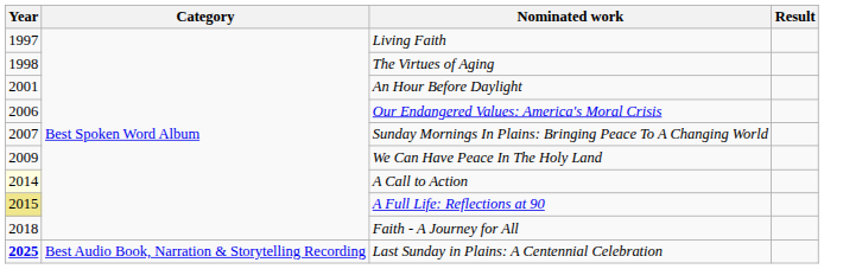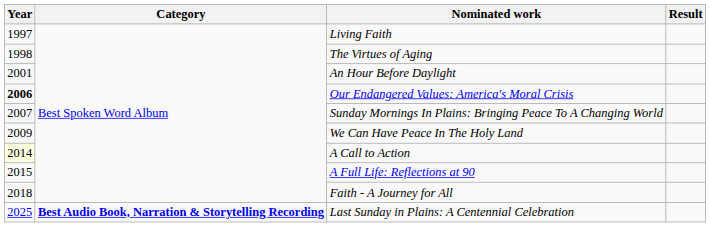Our Endangered Values: America's Moral Crisis | Year: normal -> bold
A Full Life: Reflections at 90 | Year: khaki background -> no background
Last Sunday in Plains: A Centennial Celebration | Year: bold -> normal
Last Sunday in Plains: A Centennial Celebration | Category: normal -> bold
